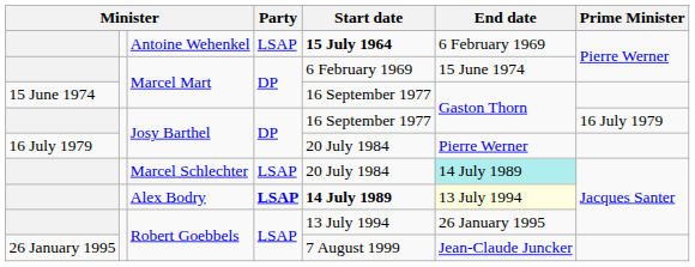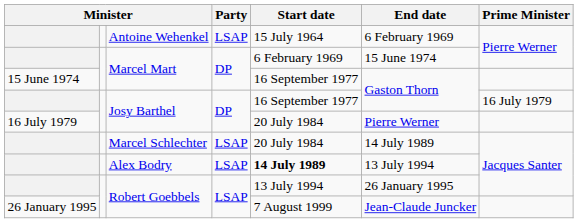Antoine Wehenkel | Start date: bold -> normal
Marcel Schlechter | End date: paleturquoise background -> no background
Alex Bodry | Party: bold -> normal
Alex Bodry | End date: lightyellow background -> no background
